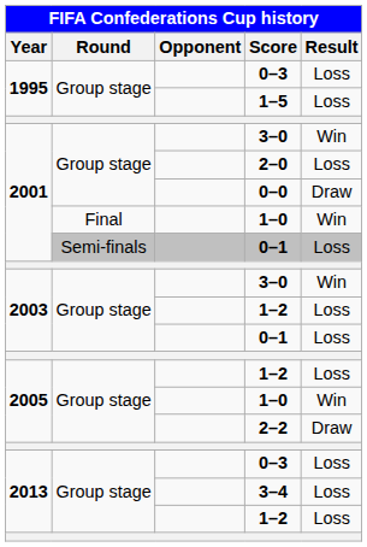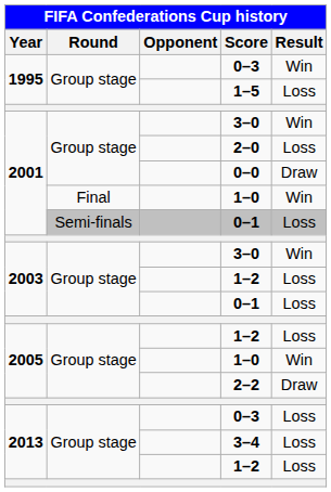1995 / 0–3 | Result: Loss -> Win
